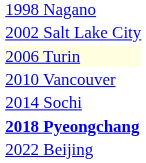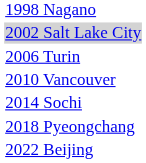2002 Salt Lake City | column 1: no background -> lightgrey background
2006 Turin | column 1: lightyellow background -> no background
2018 Pyeongchang | column 1: bold -> normal
